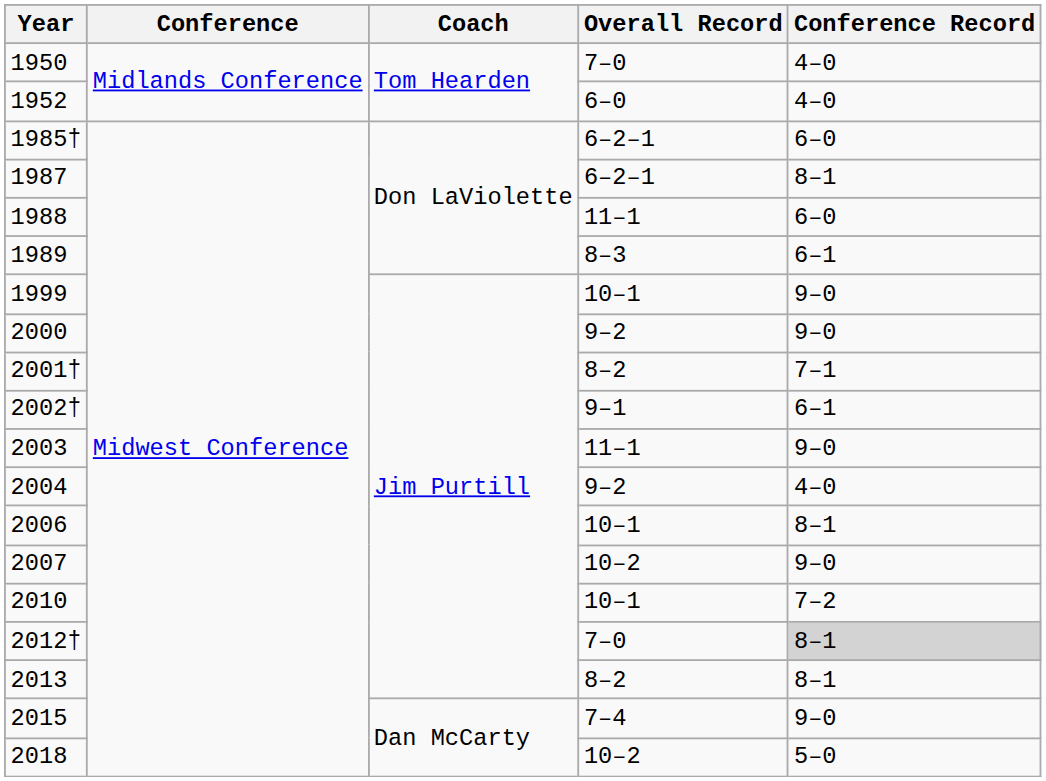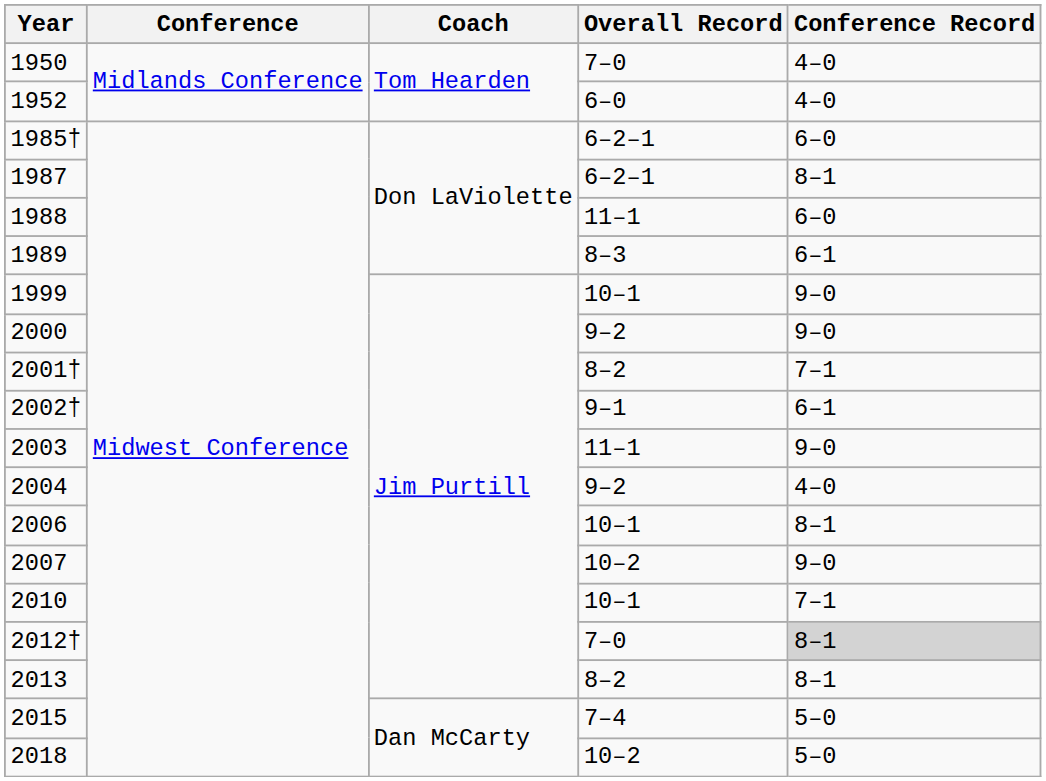2010 | Conference Record: 7–2 -> 7–1
2015 | Conference Record: 9–0 -> 5–0
